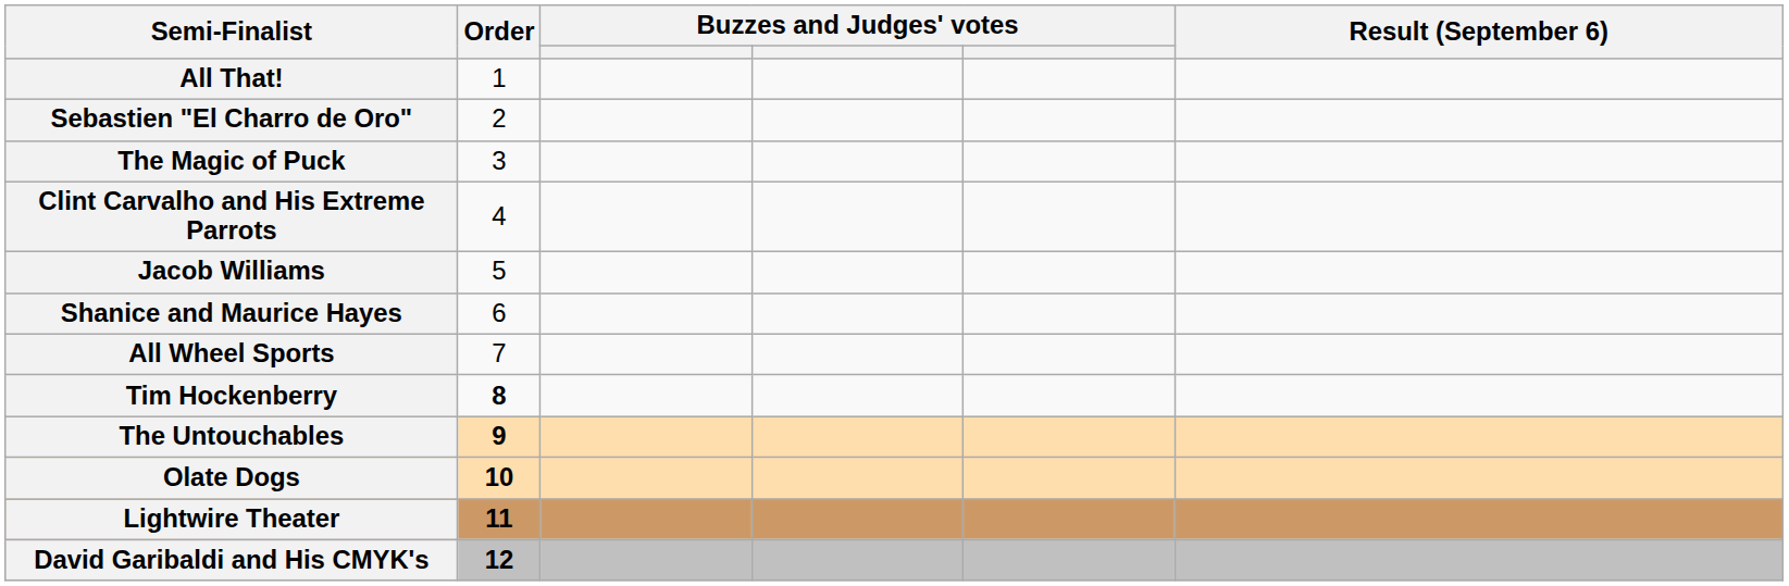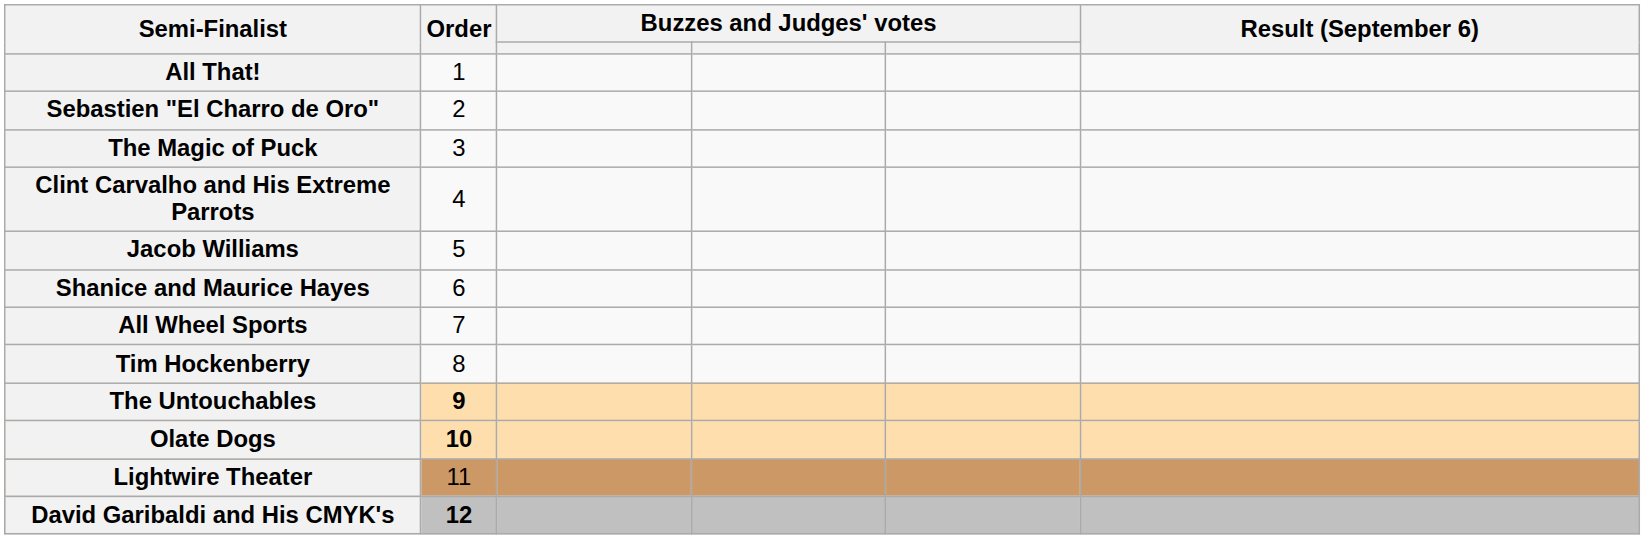Tim Hockenberry | Order: bold -> normal
Lightwire Theater | Order: bold -> normal
